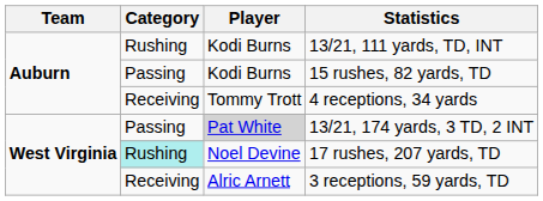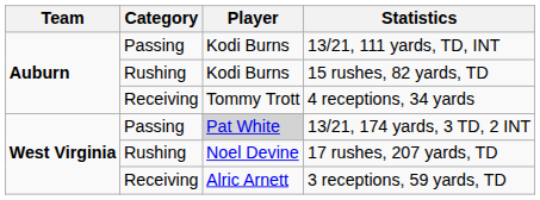13/21, 111 yards, TD, INT | Category: Rushing -> Passing
15 rushes, 82 yards, TD | Category: Passing -> Rushing
17 rushes, 207 yards, TD | Category: paleturquoise background -> no background
